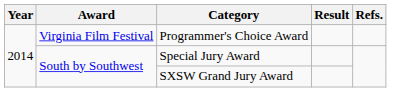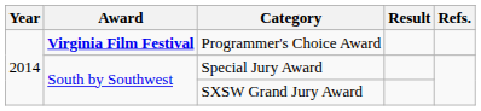Programmer's Choice Award | Award: normal -> bold
